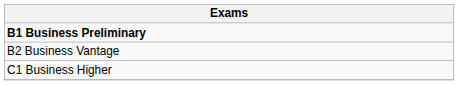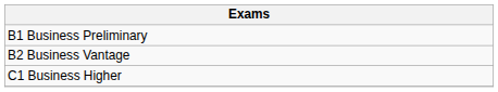row 2 | column 1: bold -> normal
